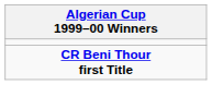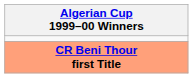row 3 | column 1: no background -> lightsalmon background
